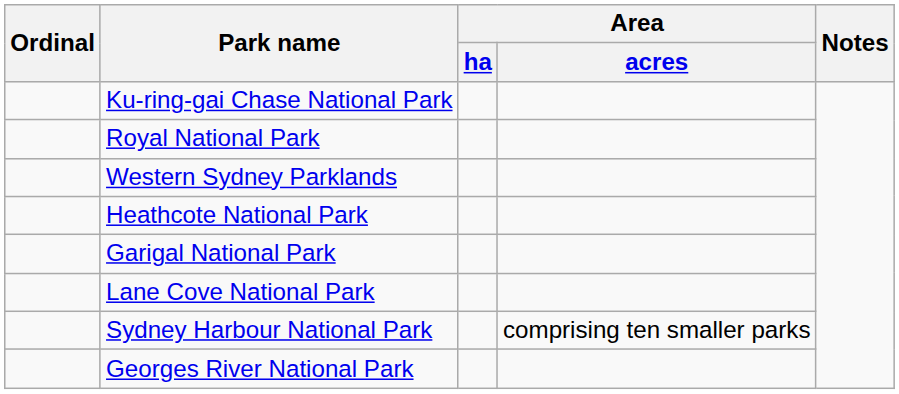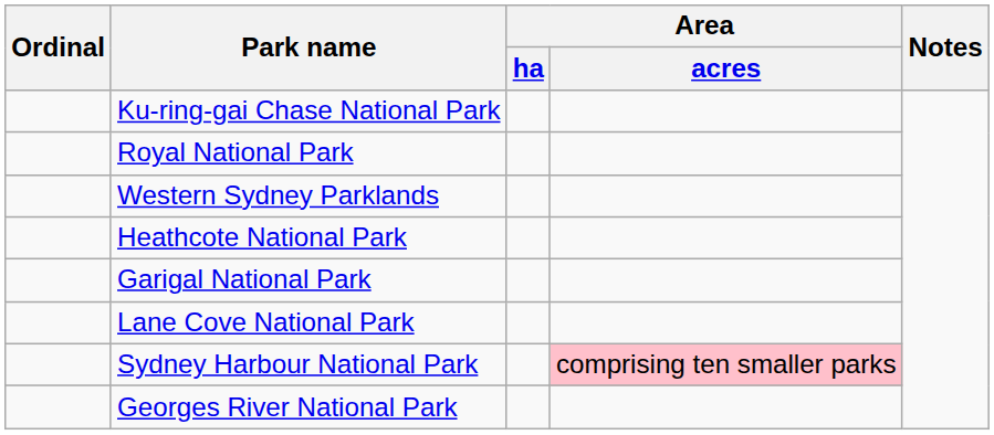Sydney Harbour National Park | Area / acres: no background -> pink background
